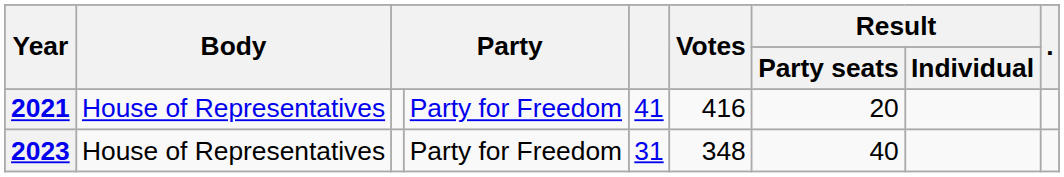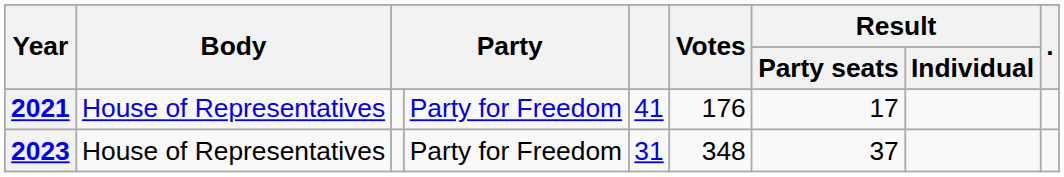2021 | Votes: 416 -> 176
2021 | Result / Party seats: 20 -> 17
2023 | Result / Party seats: 40 -> 37
